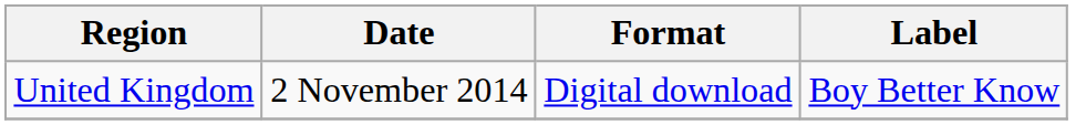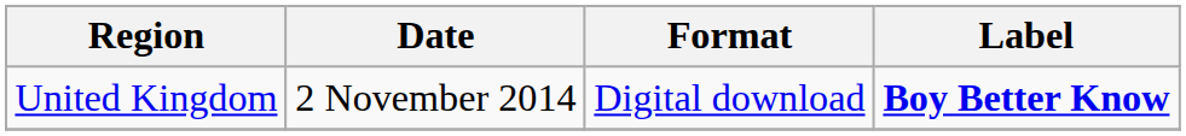United Kingdom | Label: normal -> bold
